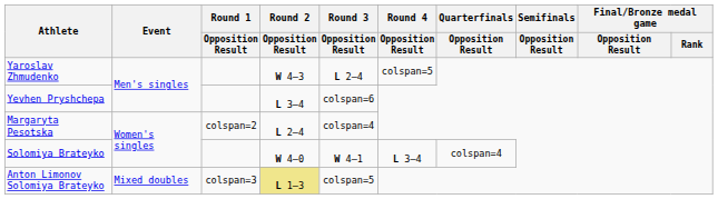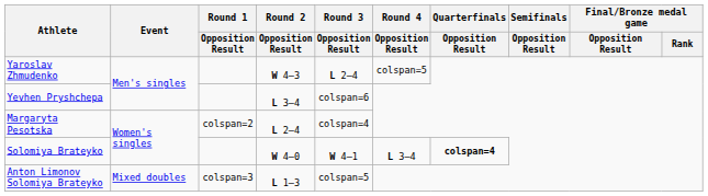Solomiya Brateyko | Quarterfinals / Opposition Result: normal -> bold
Anton Limonov Solomiya Brateyko | Round 2 / Opposition Result: khaki background -> no background
